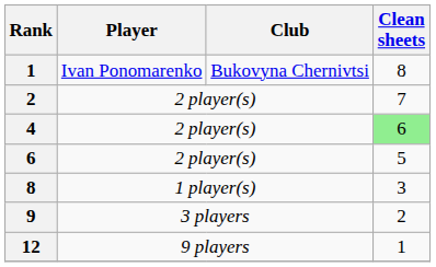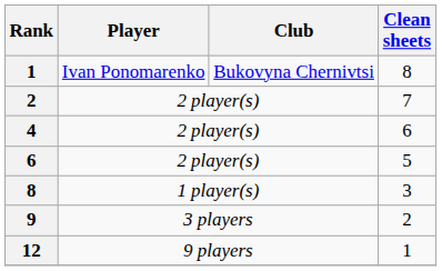4 | Clean sheets: lightgreen background -> no background
